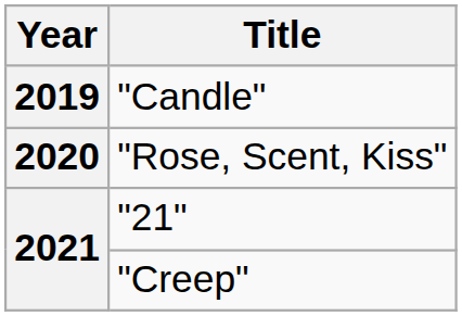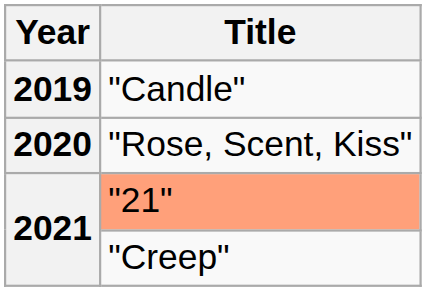"21" | Title: no background -> lightsalmon background
